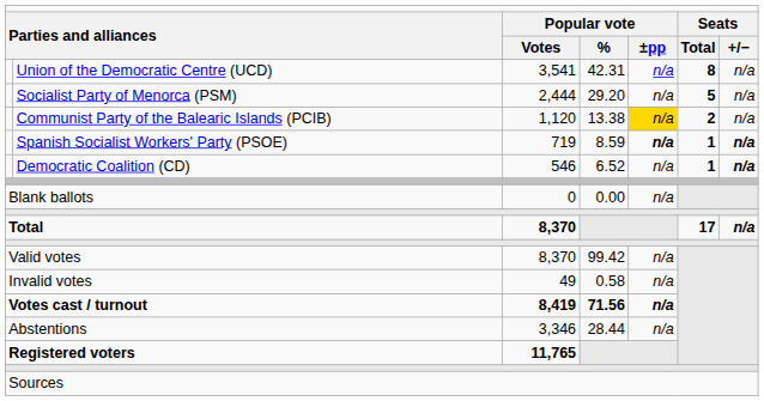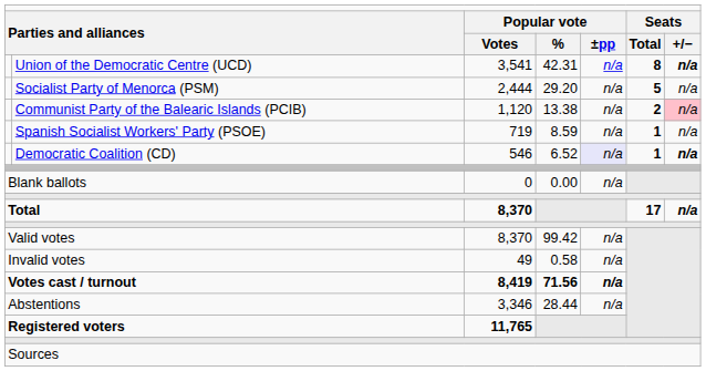Union of the Democratic Centre (UCD) | column 7: normal -> bold
Communist Party of the Balearic Islands (PCIB) | column 5: gold background -> no background
Communist Party of the Balearic Islands (PCIB) | column 7: no background -> pink background
Spanish Socialist Workers' Party (PSOE) | column 5: bold -> normal
Spanish Socialist Workers' Party (PSOE) | column 7: bold -> normal
Democratic Coalition (CD) | column 5: no background -> lavender background
